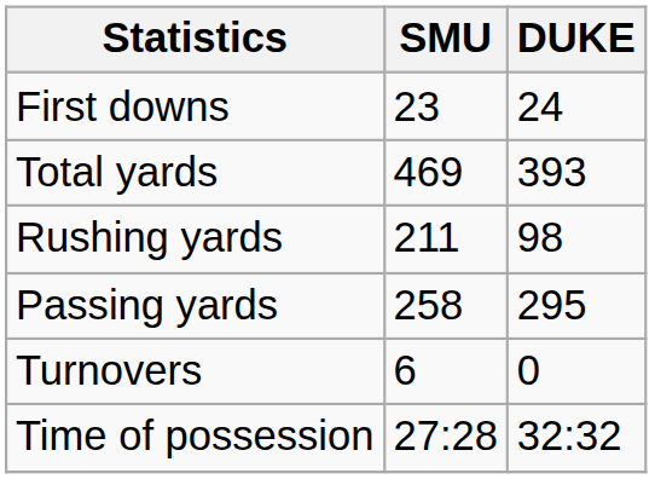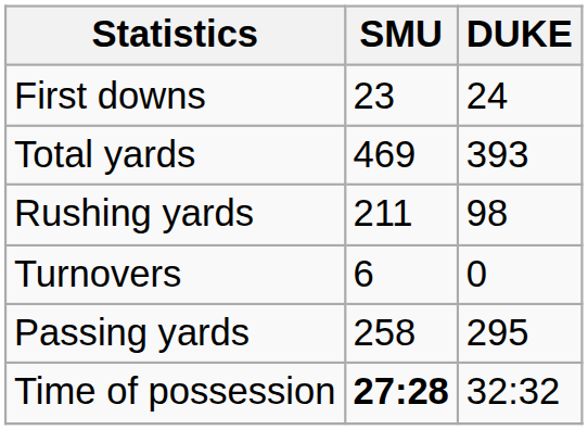rows swapped: Passing yards <-> Turnovers
Time of possession | SMU: normal -> bold
